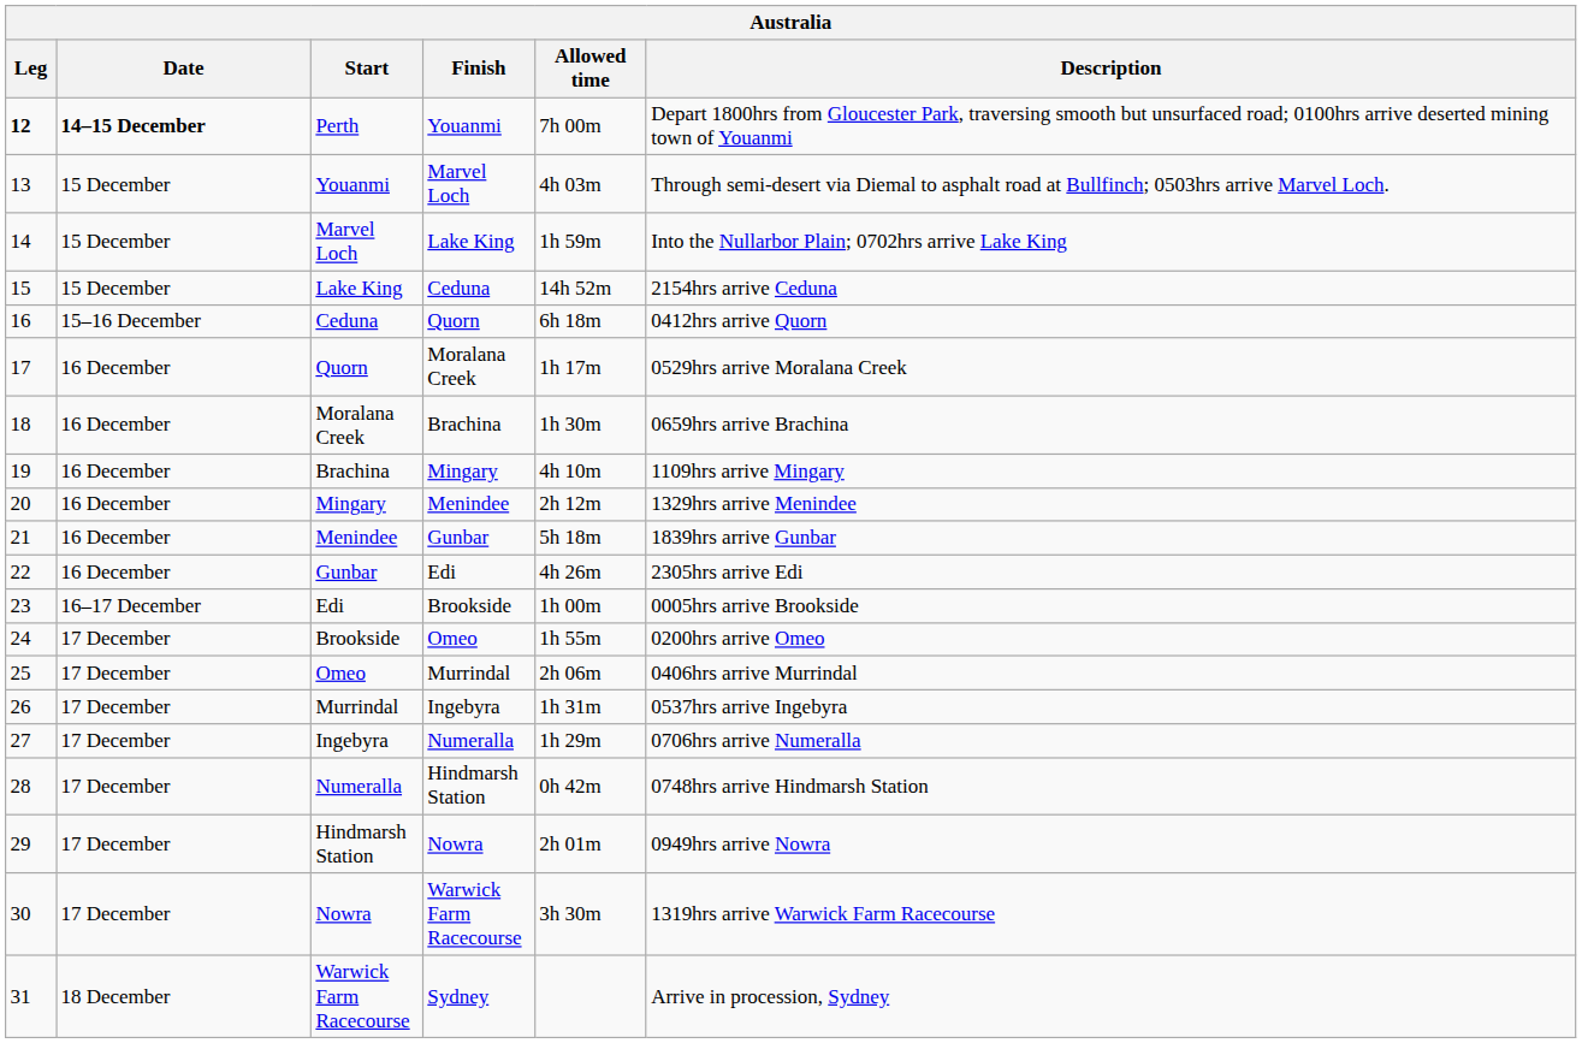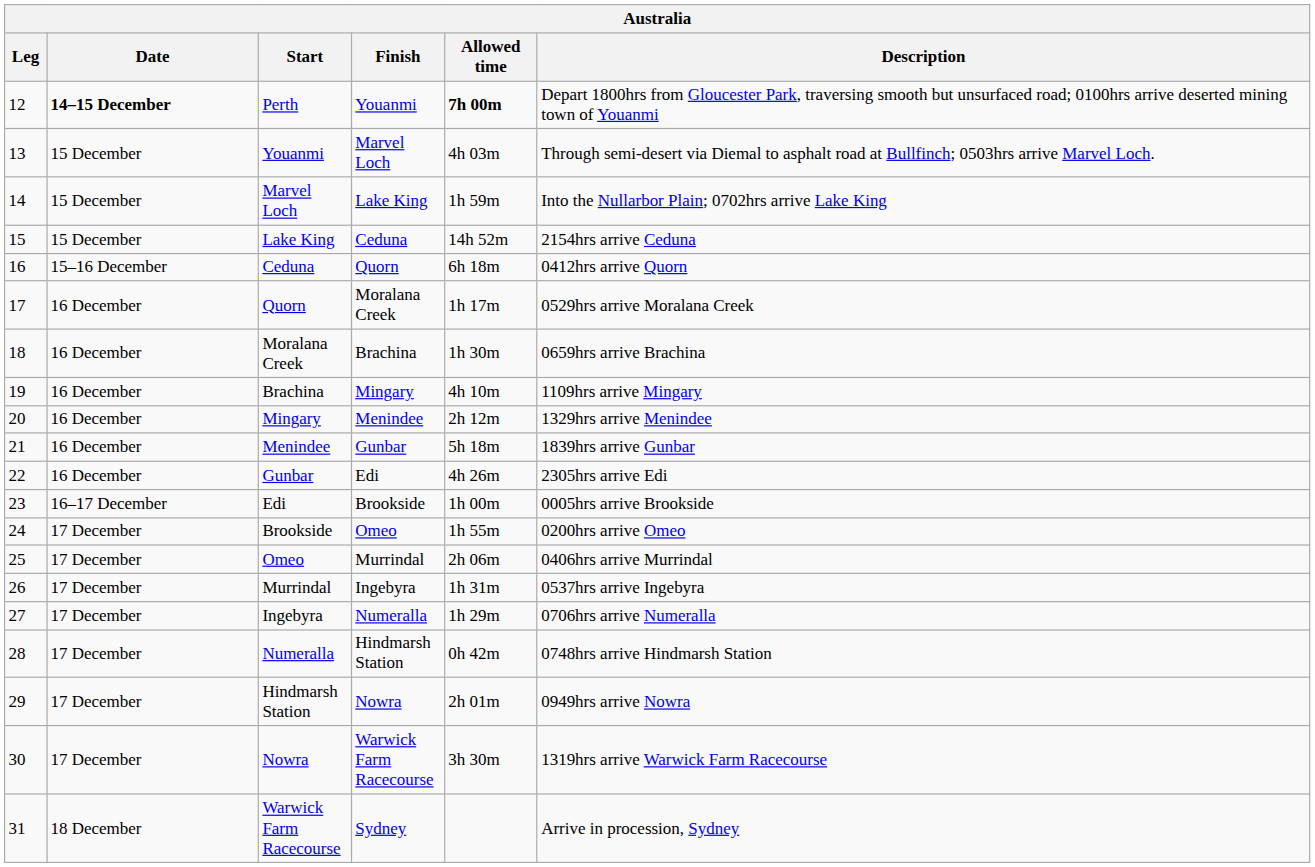Perth | Leg: bold -> normal
Perth | Allowed time: normal -> bold
